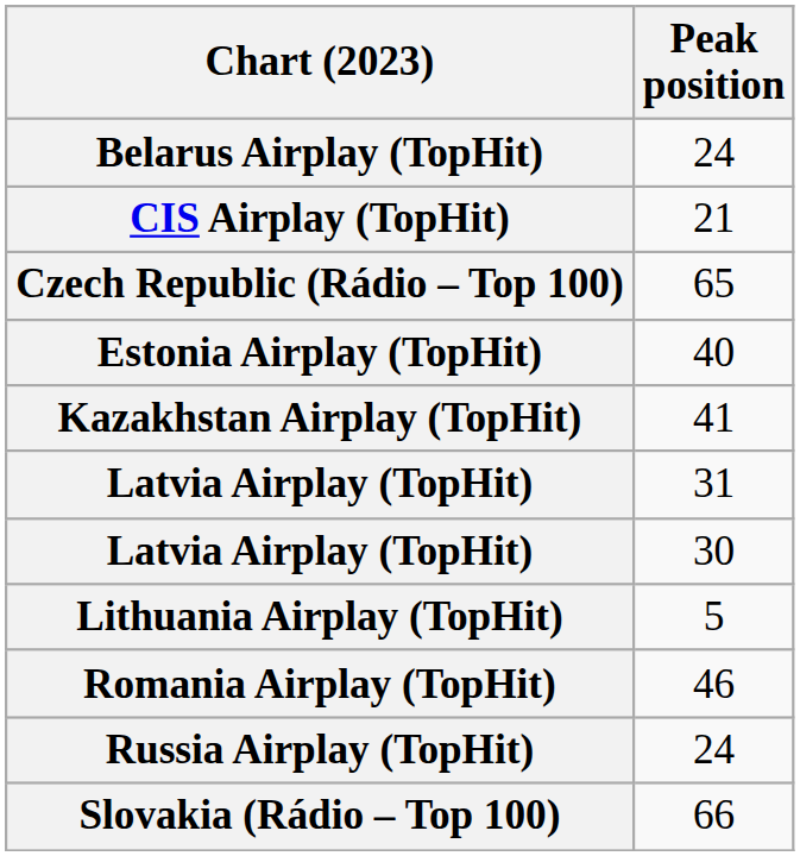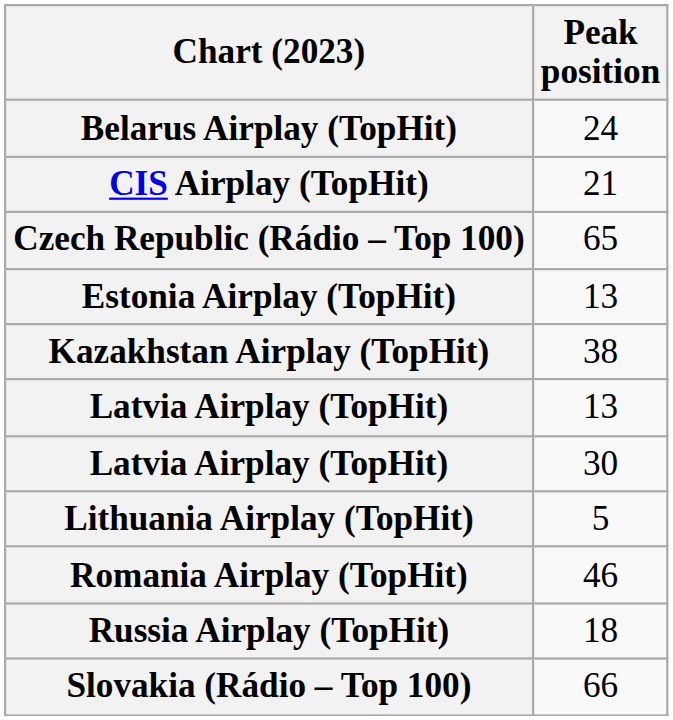row 5 | Peak position: 40 -> 13
row 6 | Peak position: 41 -> 38
row 7 | Peak position: 31 -> 13
row 11 | Peak position: 24 -> 18
